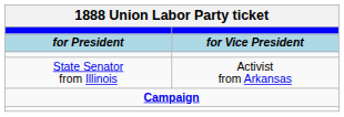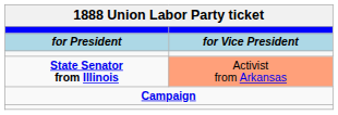State Senator from Illinois | column 1: normal -> bold
State Senator from Illinois | column 2: no background -> lightsalmon background
